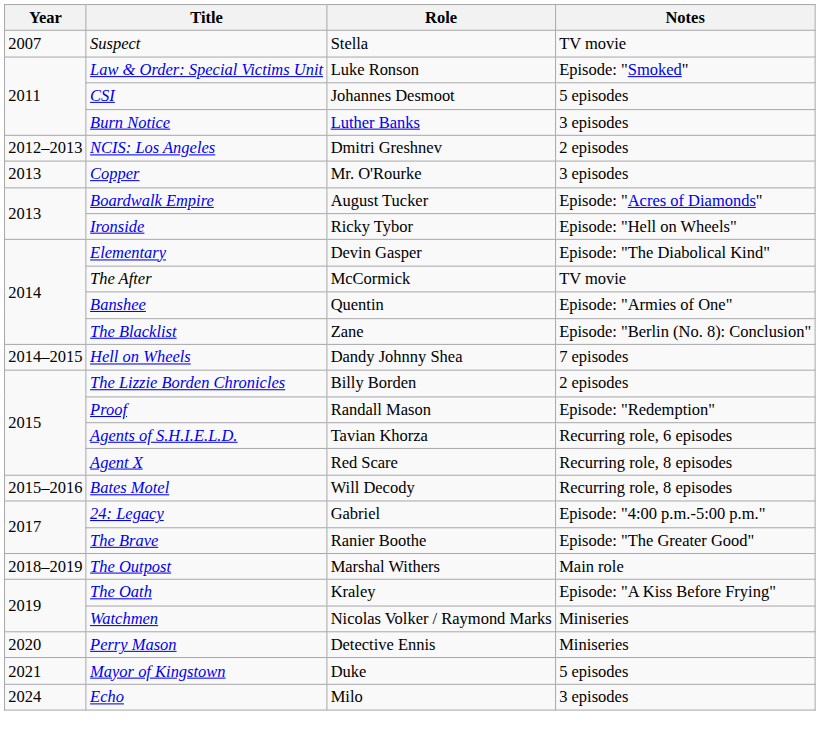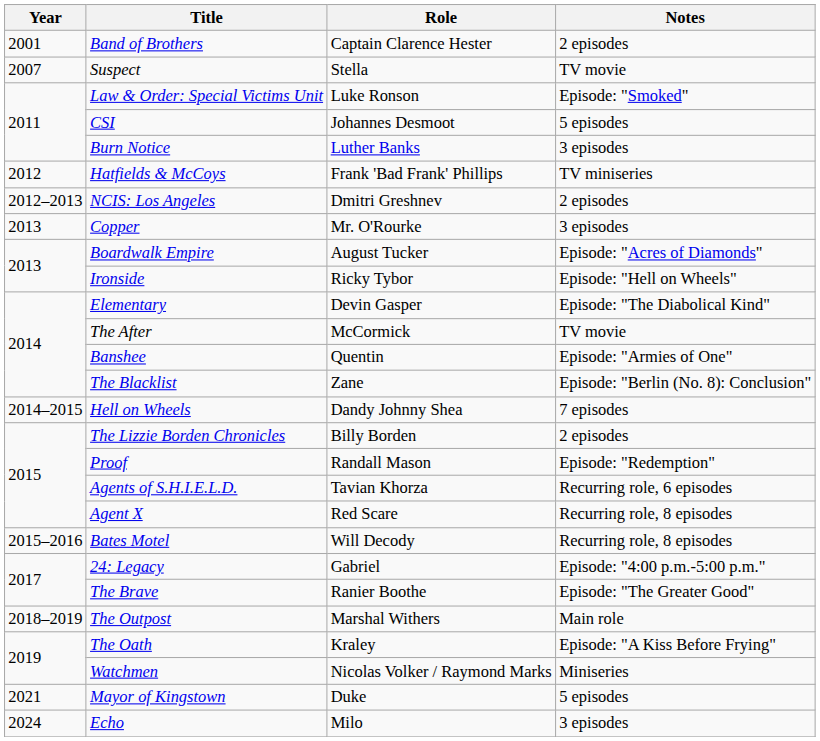+ row: 2001 | Band of Brothers | Captain Clarence Hester | 2 episodes
+ row: 2012 | Hatfields & McCoys | Frank 'Bad Frank' Phillips | TV miniseries
- row: 2020 | Perry Mason | Detective Ennis | Miniseries
